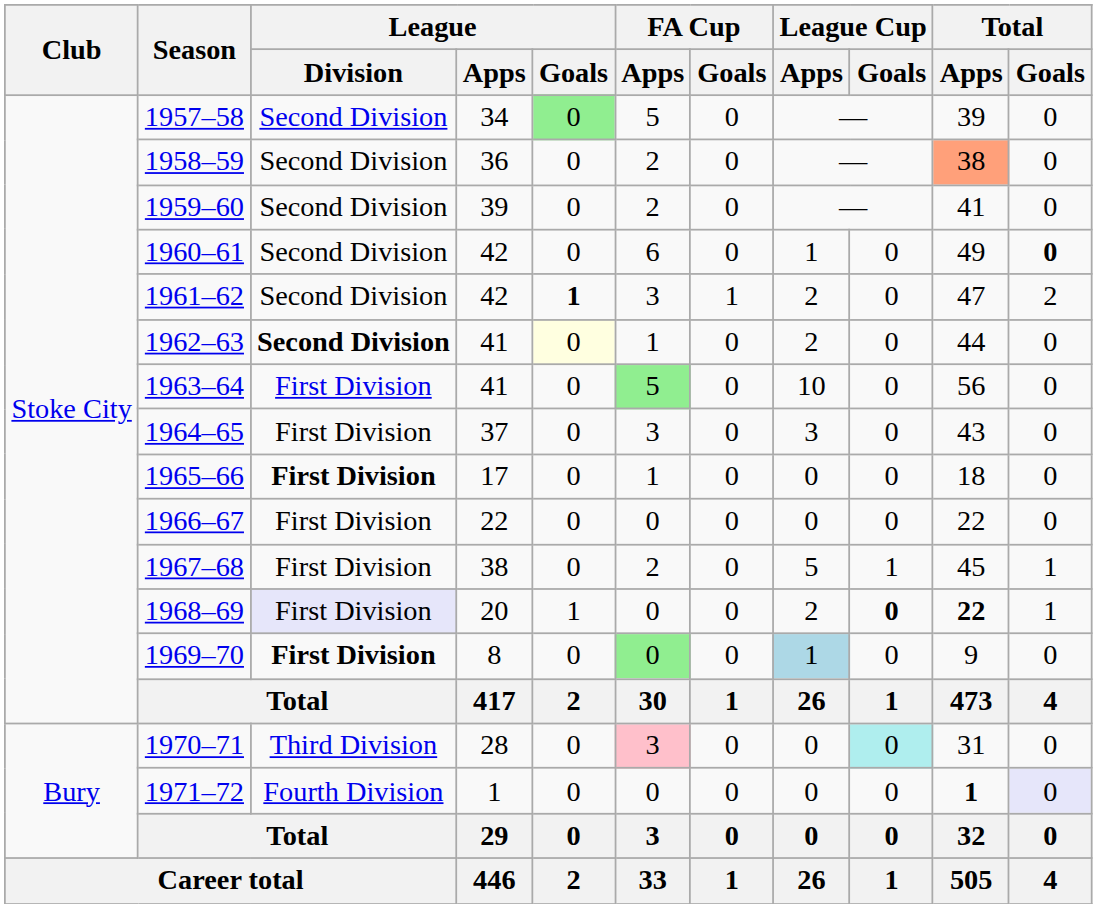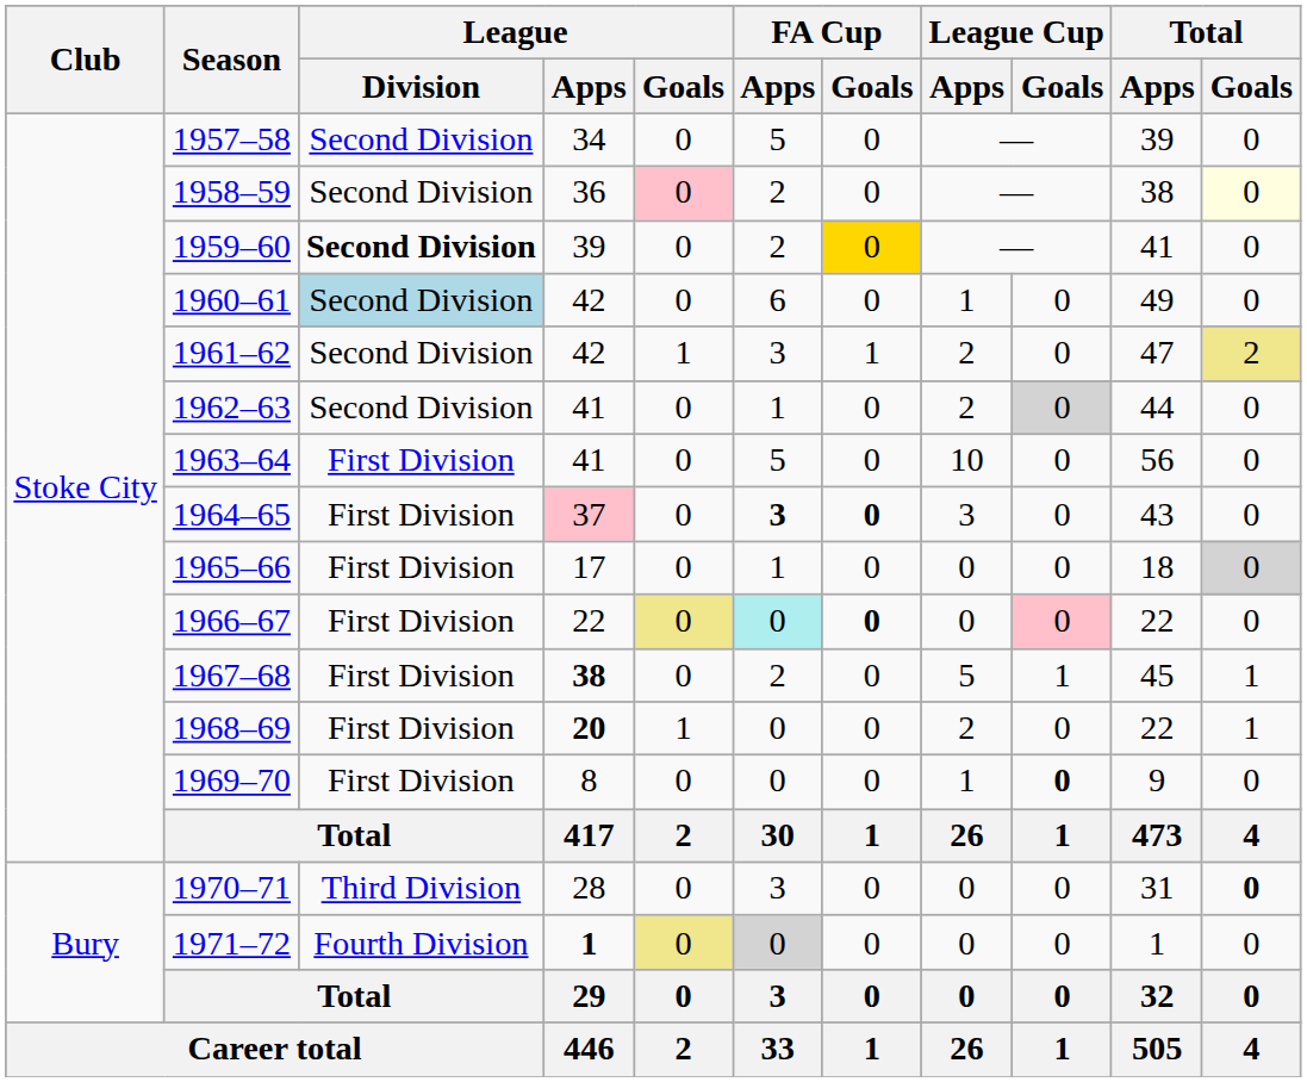1957–58 | League / Goals: lightgreen background -> no background
1958–59 | League / Goals: no background -> pink background
1958–59 | Total / Apps: lightsalmon background -> no background
1958–59 | Total / Goals: no background -> lightyellow background
1959–60 | League / Division: normal -> bold
1959–60 | FA Cup / Goals: no background -> gold background
1960–61 | League / Division: no background -> lightblue background
1960–61 | Total / Goals: bold -> normal
1961–62 | League / Goals: bold -> normal
1961–62 | Total / Goals: no background -> khaki background
1962–63 | League / Division: bold -> normal
1962–63 | League / Goals: lightyellow background -> no background
1962–63 | League Cup / Goals: no background -> lightgrey background
1963–64 | FA Cup / Apps: lightgreen background -> no background
1964–65 | League / Apps: no background -> pink background
1964–65 | FA Cup / Apps: normal -> bold
1964–65 | FA Cup / Goals: normal -> bold
1965–66 | League / Division: bold -> normal
1965–66 | Total / Goals: no background -> lightgrey background
1966–67 | League / Goals: no background -> khaki background
1966–67 | FA Cup / Apps: no background -> paleturquoise background
1966–67 | FA Cup / Goals: normal -> bold
1966–67 | League Cup / Goals: no background -> pink background
1967–68 | League / Apps: normal -> bold
1968–69 | League / Division: lavender background -> no background
1968–69 | League / Apps: normal -> bold
1968–69 | League Cup / Goals: bold -> normal
1968–69 | Total / Apps: bold -> normal
1969–70 | League / Division: bold -> normal
1969–70 | FA Cup / Apps: lightgreen background -> no background
1969–70 | League Cup / Apps: lightblue background -> no background
1969–70 | League Cup / Goals: normal -> bold
1970–71 | FA Cup / Apps: pink background -> no background
1970–71 | League Cup / Goals: paleturquoise background -> no background
1970–71 | Total / Goals: normal -> bold
1971–72 | League / Apps: normal -> bold
1971–72 | League / Goals: no background -> khaki background
1971–72 | FA Cup / Apps: no background -> lightgrey background
1971–72 | Total / Apps: bold -> normal
1971–72 | Total / Goals: lavender background -> no background
